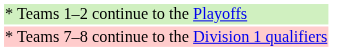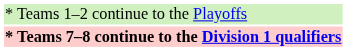row 2 | column 1: normal -> bold
